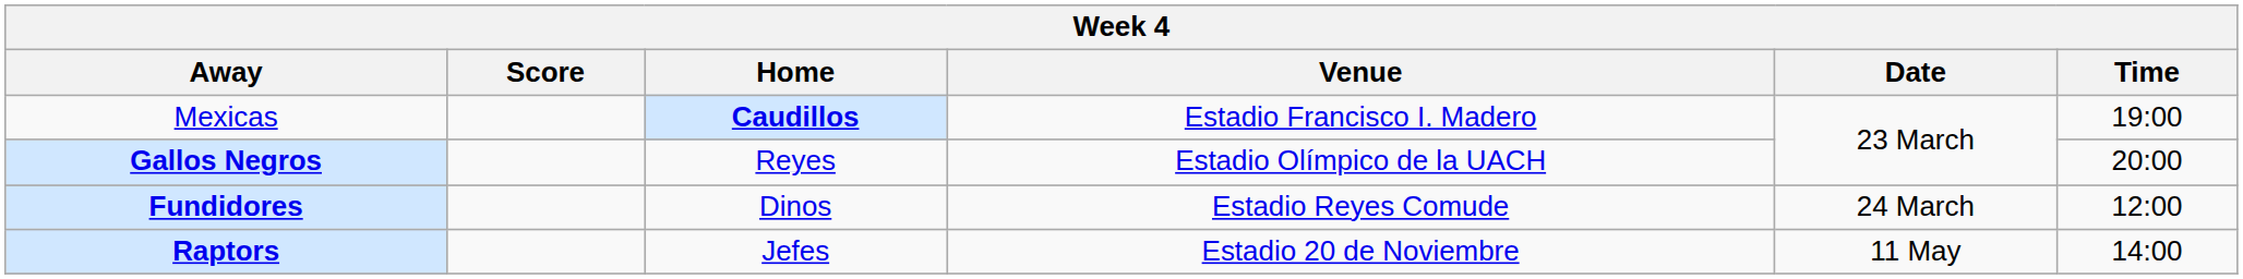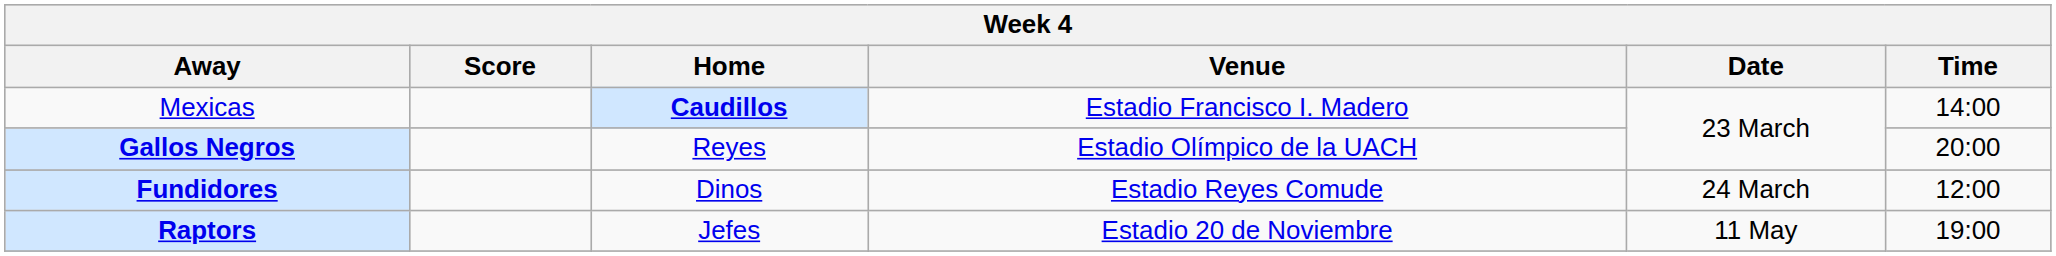Mexicas | Time: 19:00 -> 14:00
Raptors | Time: 14:00 -> 19:00
